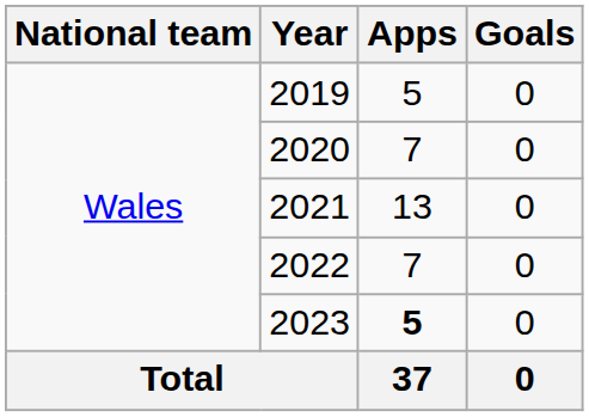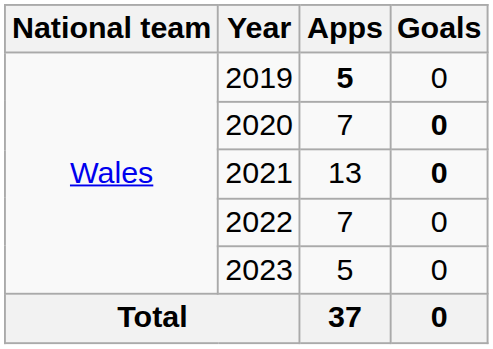2019 | Apps: normal -> bold
2020 | Goals: normal -> bold
2021 | Goals: normal -> bold
2023 | Apps: bold -> normal
